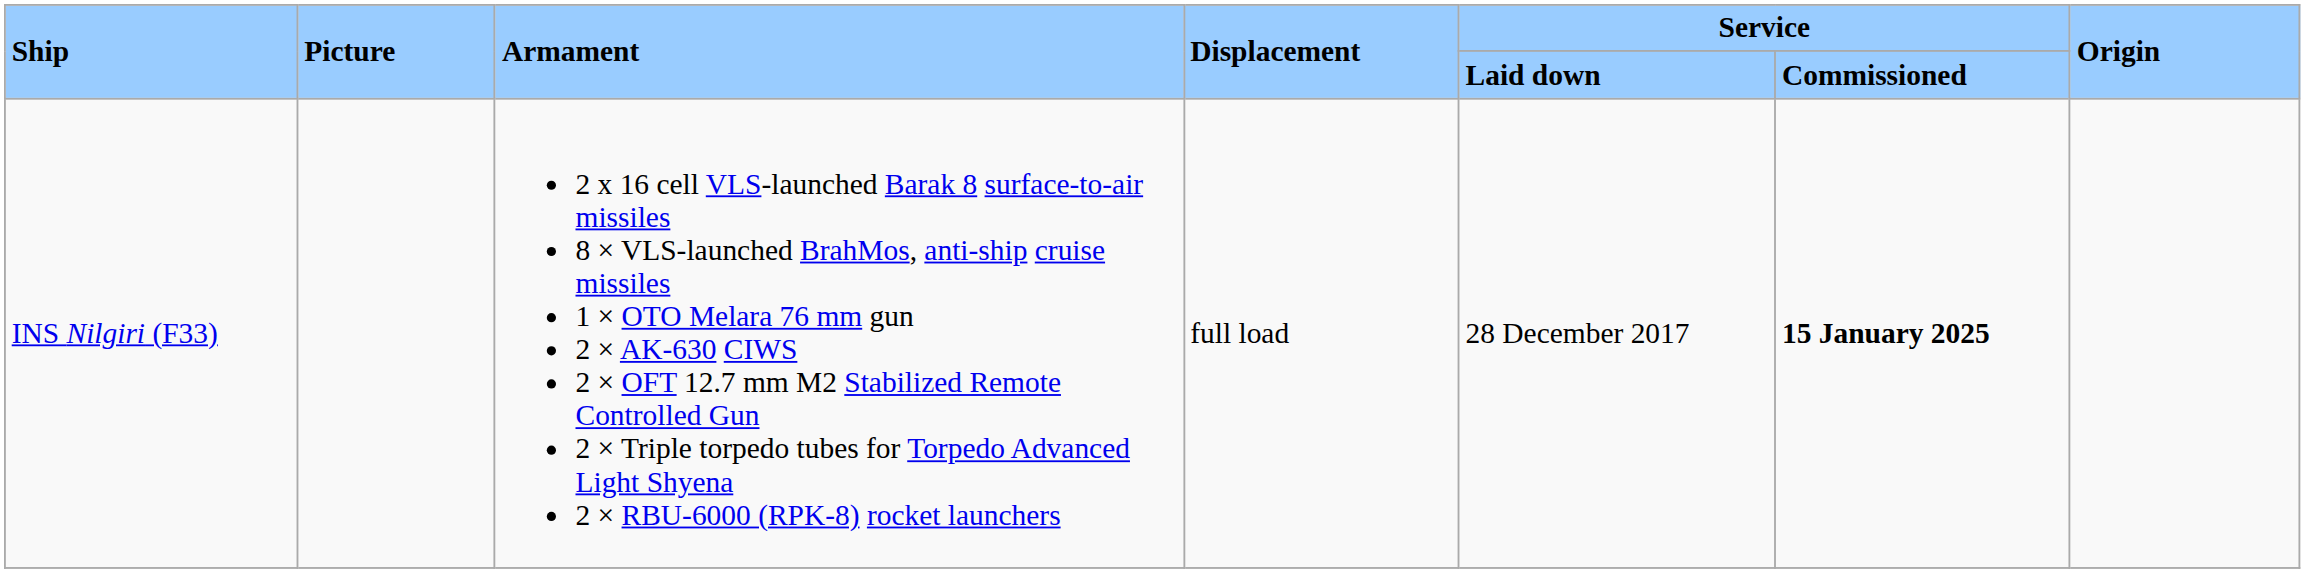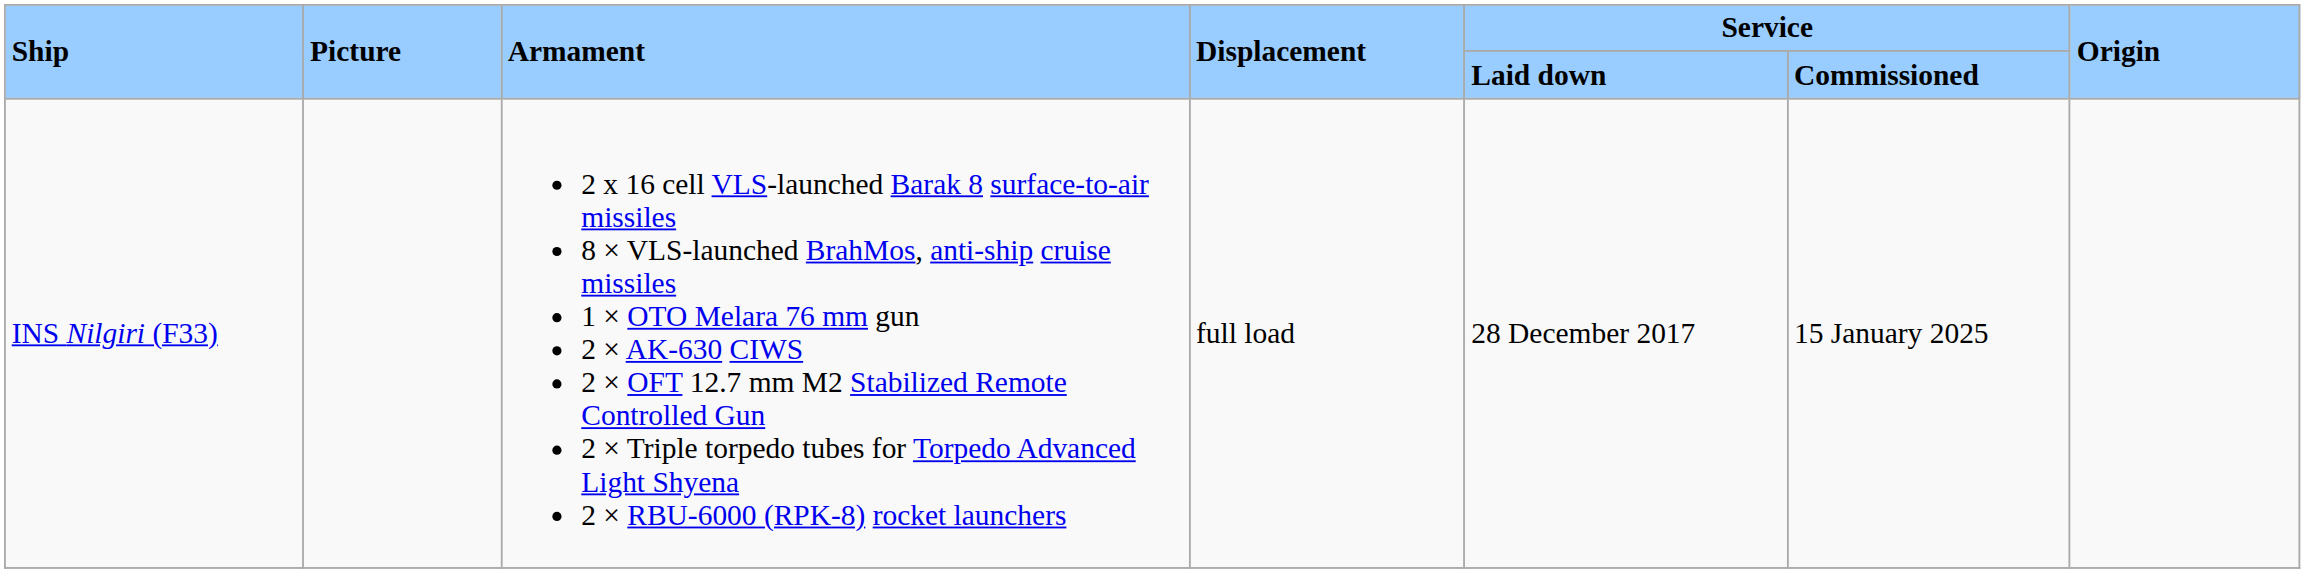INS Nilgiri (F33) | Service / Commissioned: bold -> normal
